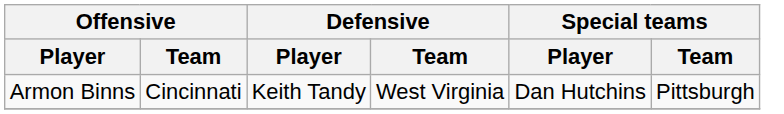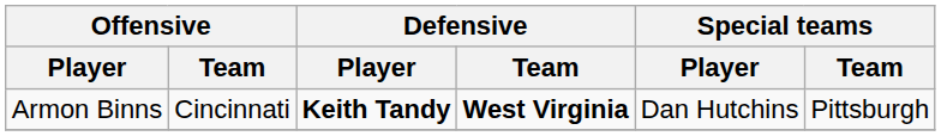Armon Binns | Defensive / Player: normal -> bold
Armon Binns | Defensive / Team: normal -> bold
